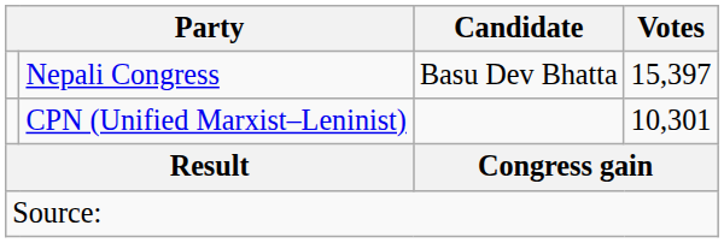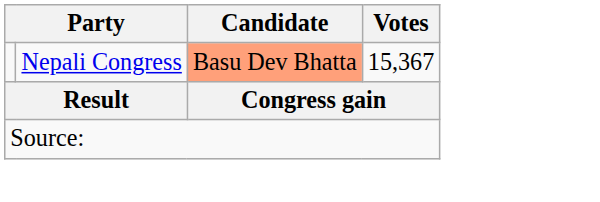Nepali Congress | Candidate: no background -> lightsalmon background
Nepali Congress | Votes: 15,397 -> 15,367
- row: CPN (Unified Marxist–Leninist) | 10,301
